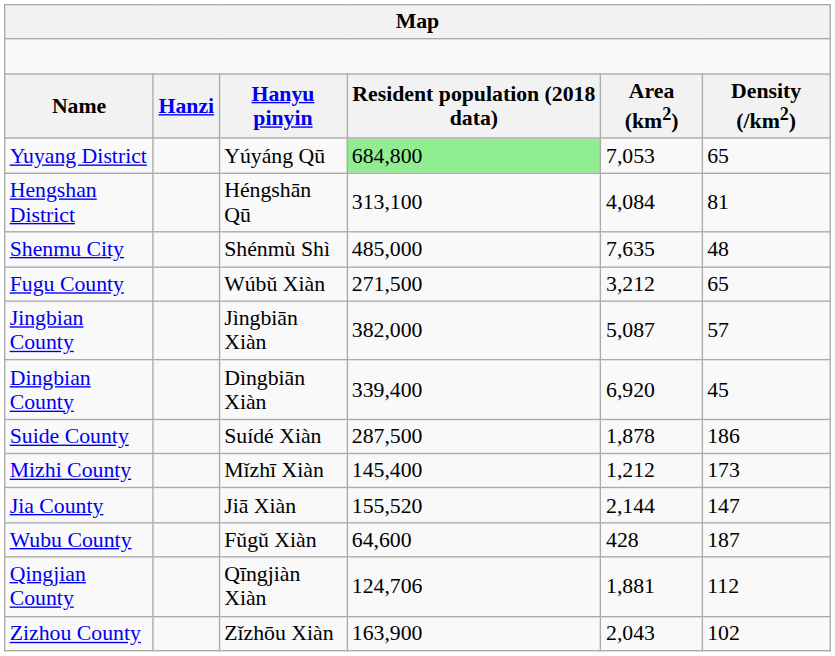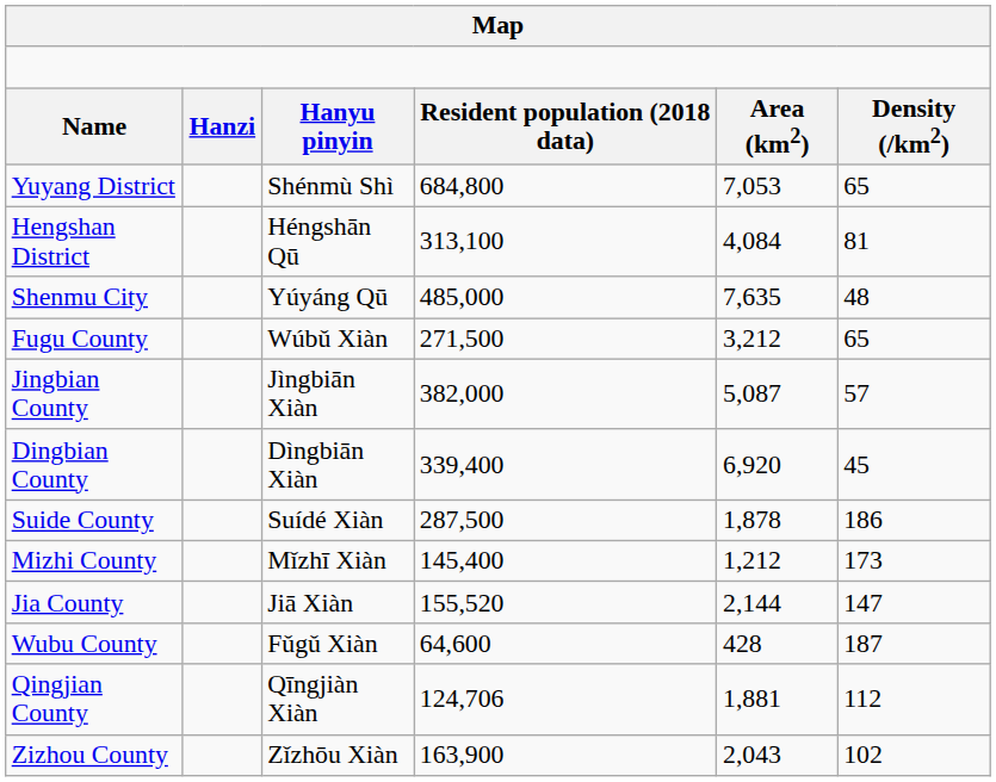Yuyang District | column 3: Yúyáng Qū -> Shénmù Shì
Yuyang District | column 4: lightgreen background -> no background
Shenmu City | column 3: Shénmù Shì -> Yúyáng Qū
